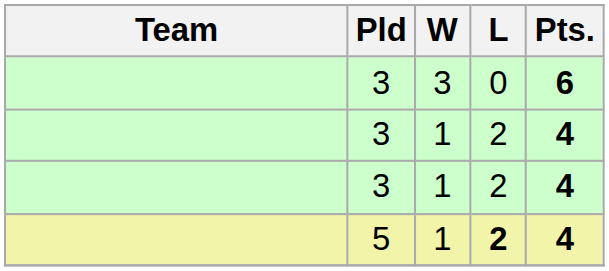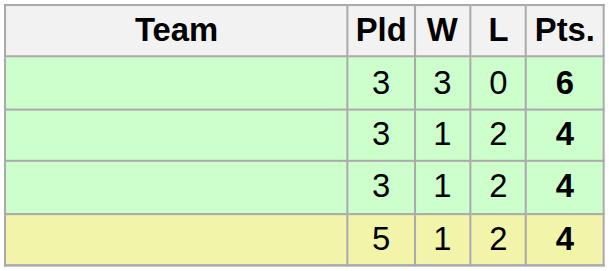5 | L: bold -> normal
